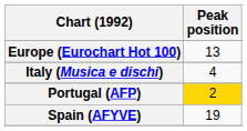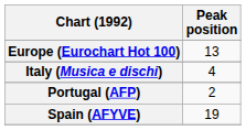Portugal (AFP) | Peak position: gold background -> no background
